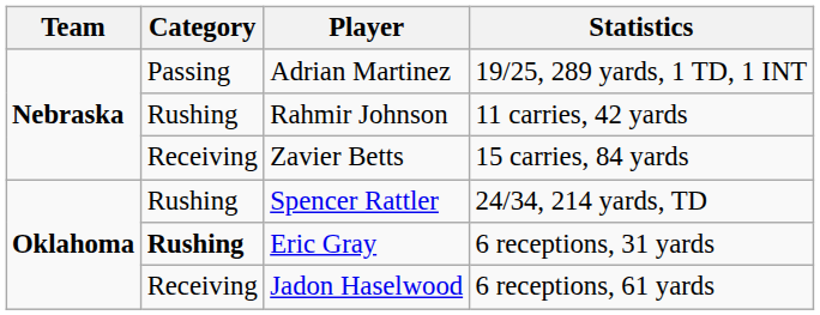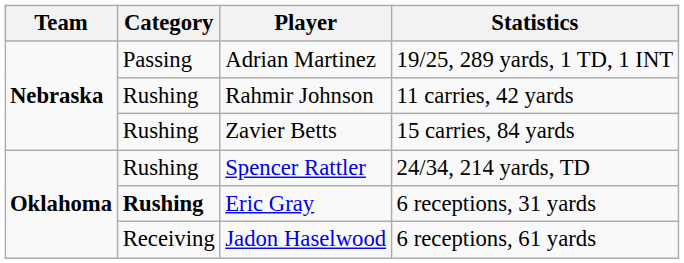Zavier Betts | Category: Receiving -> Rushing
